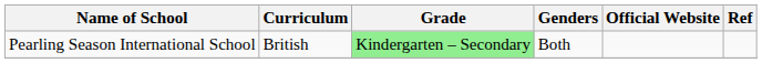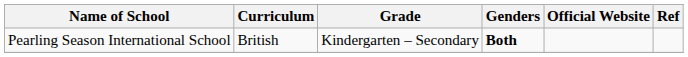Pearling Season International School | Grade: lightgreen background -> no background
Pearling Season International School | Genders: normal -> bold
